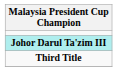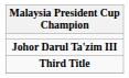row 3 | column 1: paleturquoise background -> no background
